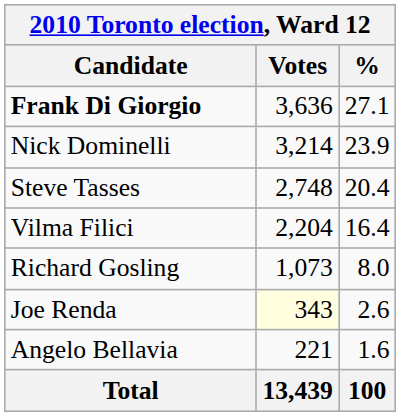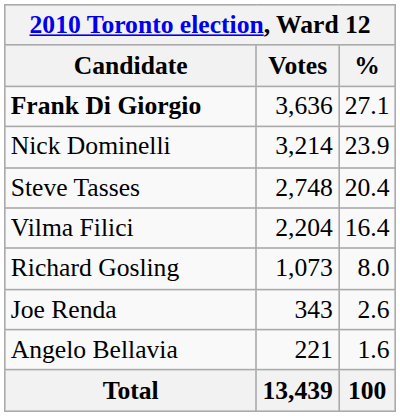Joe Renda | Votes: lightyellow background -> no background
